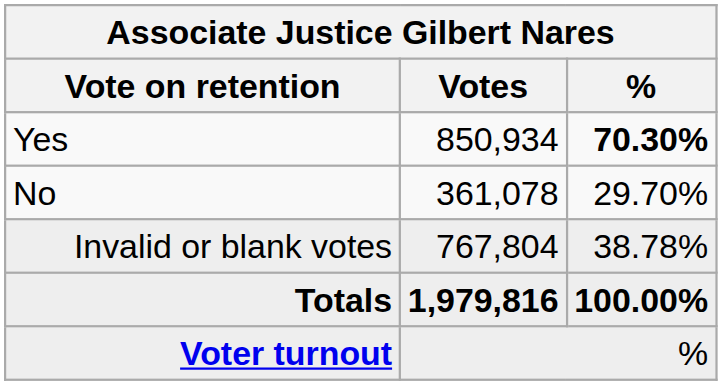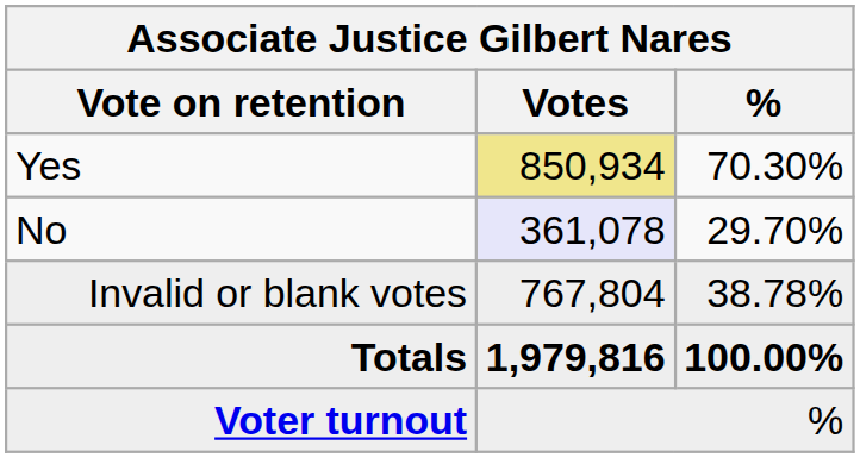Yes | Votes: no background -> khaki background
Yes | %: bold -> normal
No | Votes: no background -> lavender background
